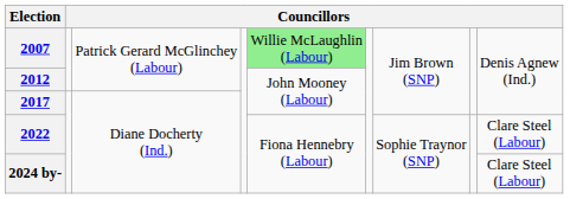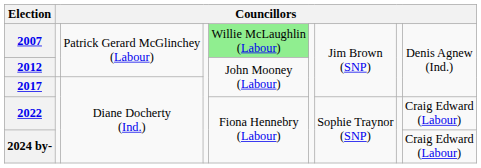2022 | column 9: Clare Steel (Labour) -> Craig Edward (Labour)
2024 by- | column 9: Clare Steel (Labour) -> Craig Edward (Labour)
